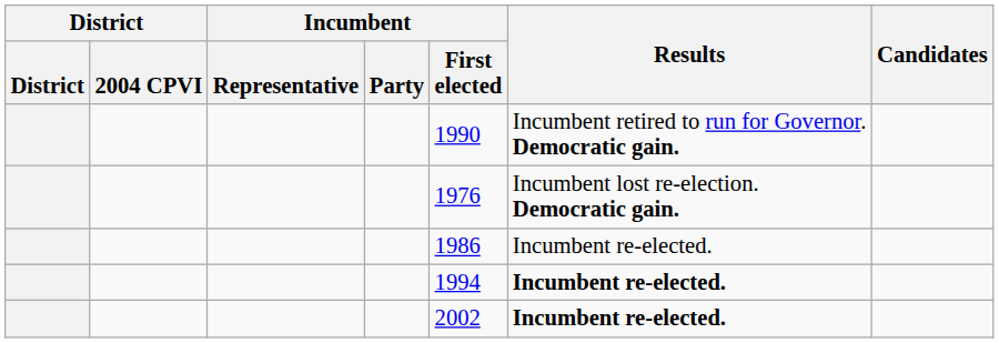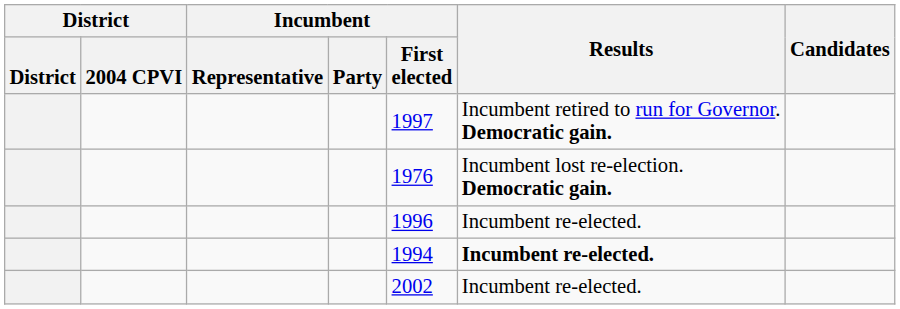row 3 | Incumbent / First elected: 1990 -> 1997
row 5 | Incumbent / First elected: 1986 -> 1996
row 7 | Results: bold -> normal
